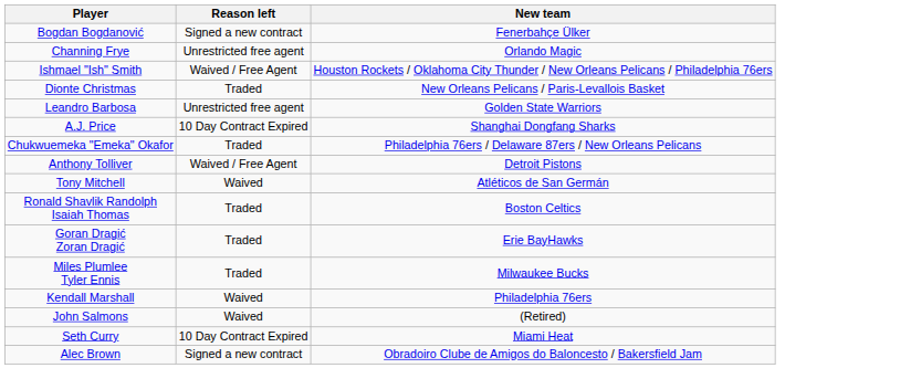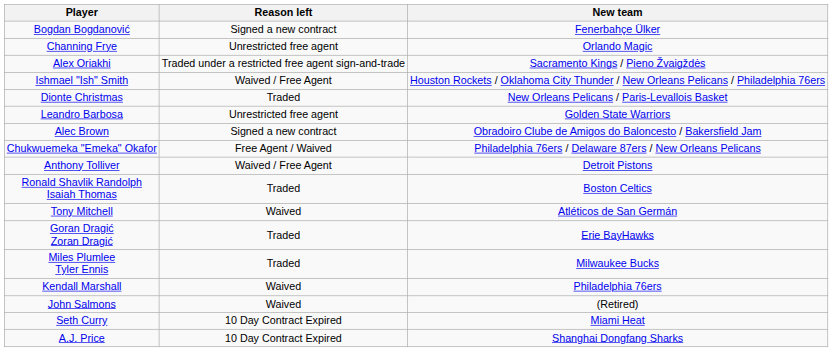+ row: Alex Oriakhi | Traded under a restricted free agent sign-and-trade | Sacramento Kings / Pieno Žvaigždės
rows swapped: Alec Brown <-> A.J. Price
Chukwuemeka "Emeka" Okafor | Reason left: Traded -> Free Agent / Waived
rows swapped: Tony Mitchell <-> Ronald Shavlik Randolph Isaiah Thomas
